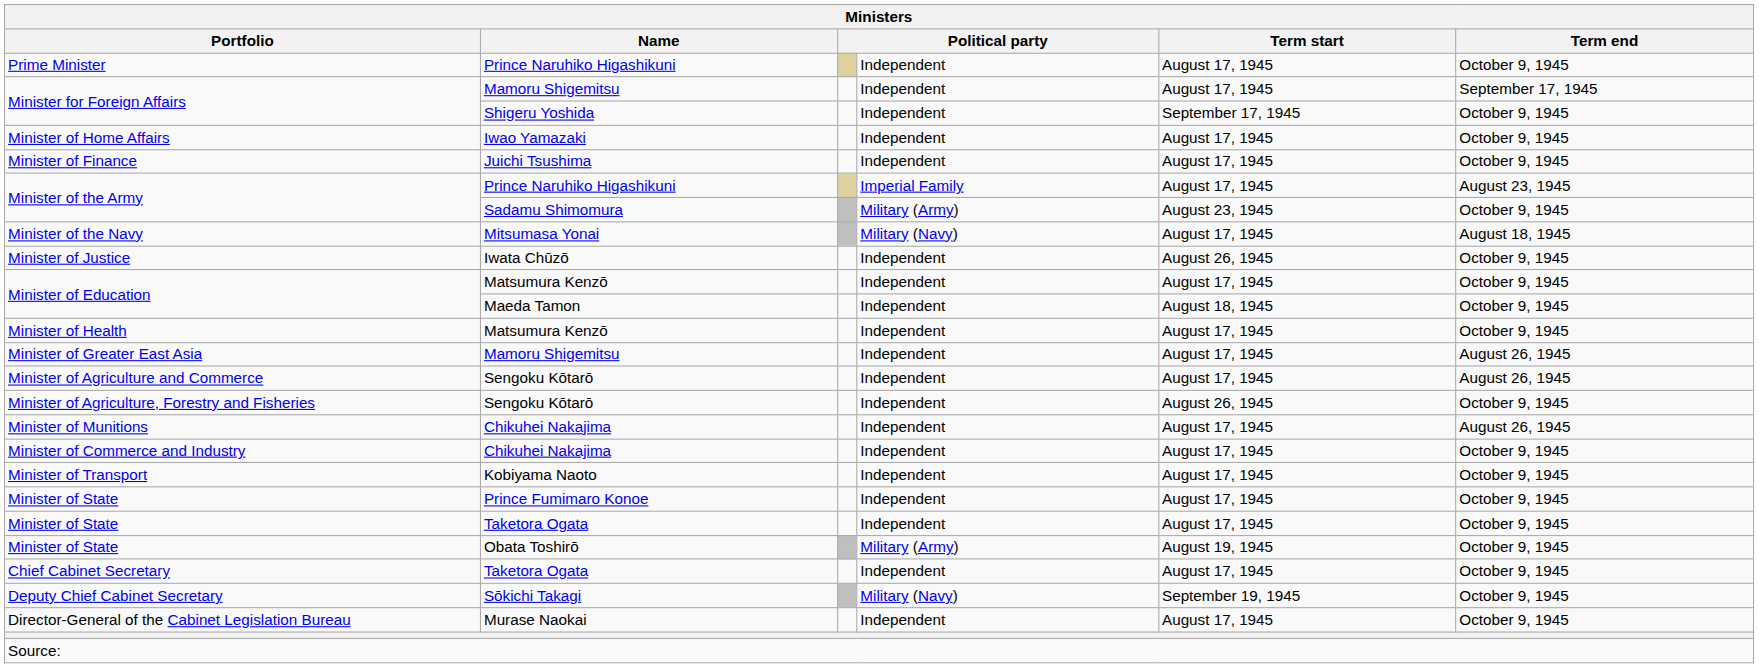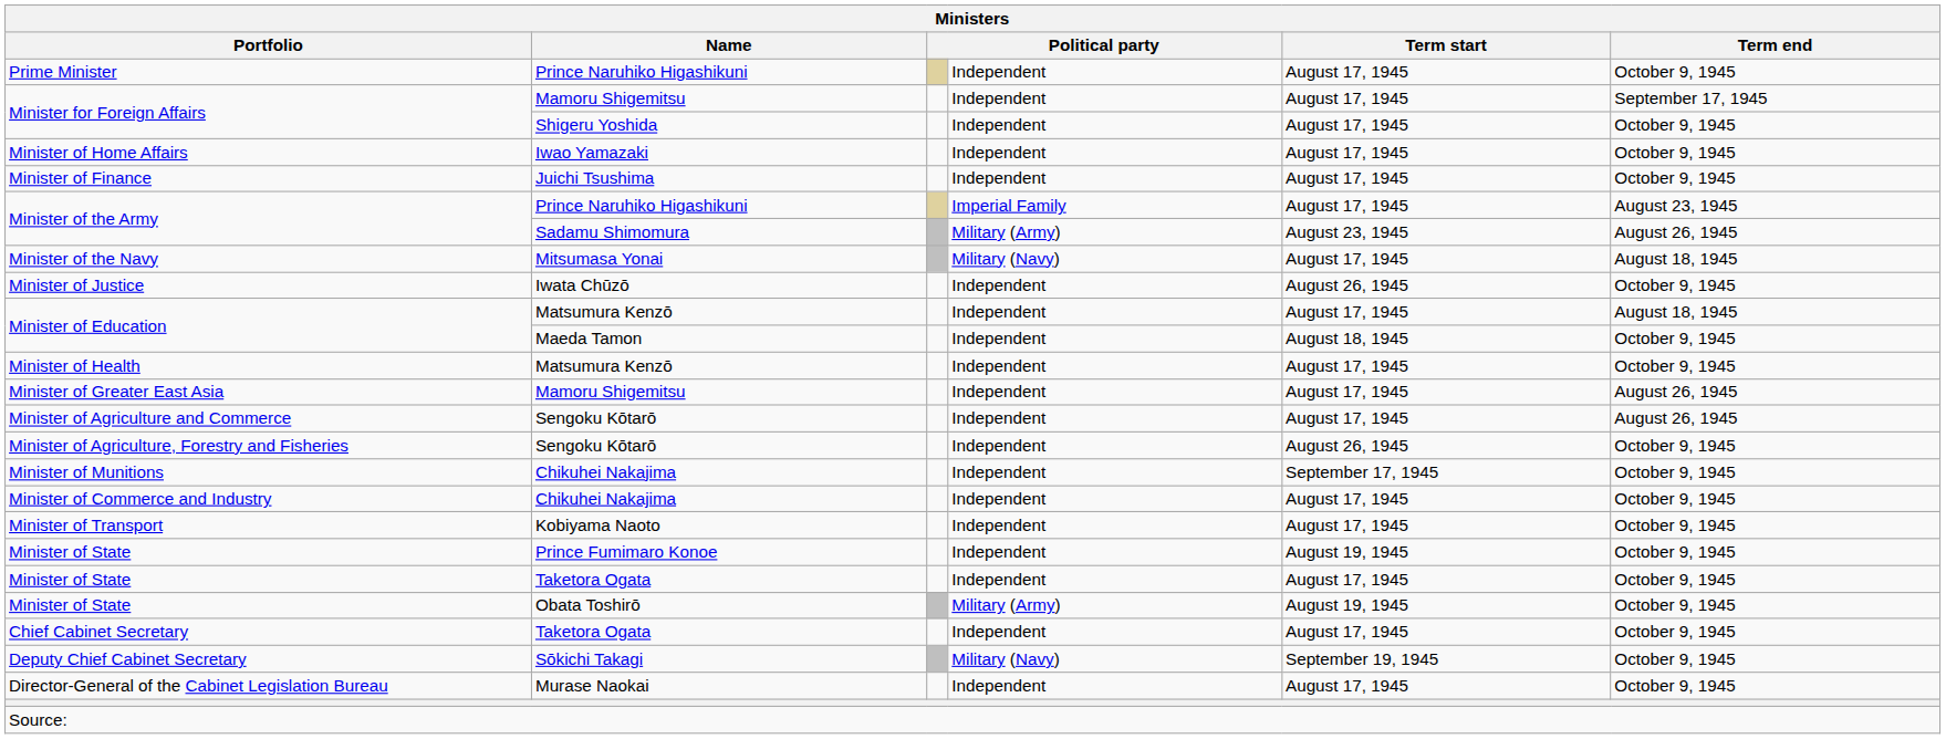Minister for Foreign Affairs / Shigeru Yoshida | Term start: September 17, 1945 -> August 17, 1945
Minister of the Army / Sadamu Shimomura | Term end: October 9, 1945 -> August 26, 1945
Minister of Education / Matsumura Kenzō | Term end: October 9, 1945 -> August 18, 1945
Minister of Munitions | Term start: August 17, 1945 -> September 17, 1945
Minister of Munitions | Term end: August 26, 1945 -> October 9, 1945
Minister of State / Prince Fumimaro Konoe | Term start: August 17, 1945 -> August 19, 1945
